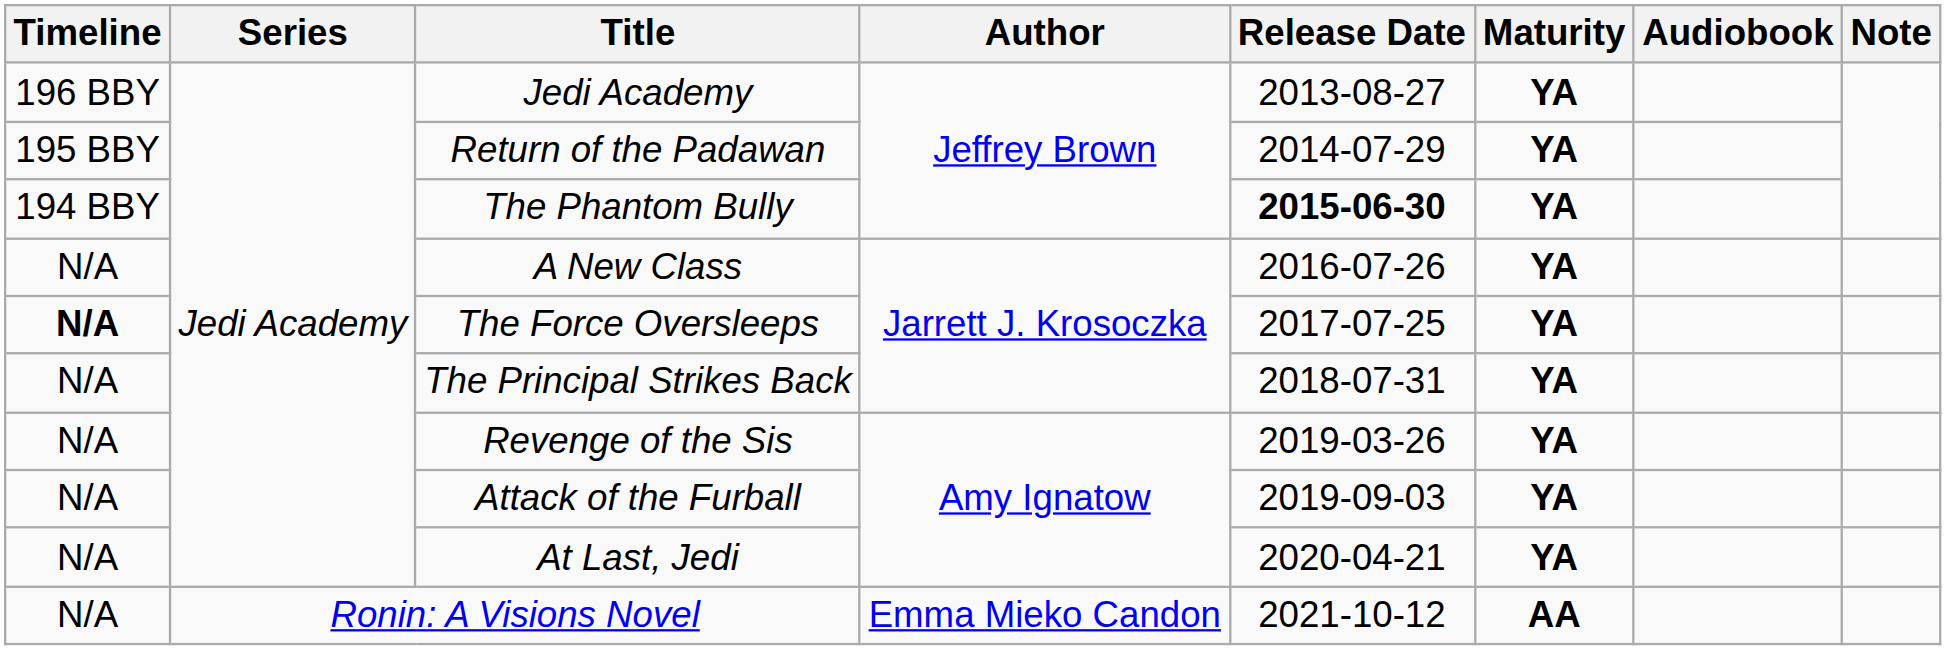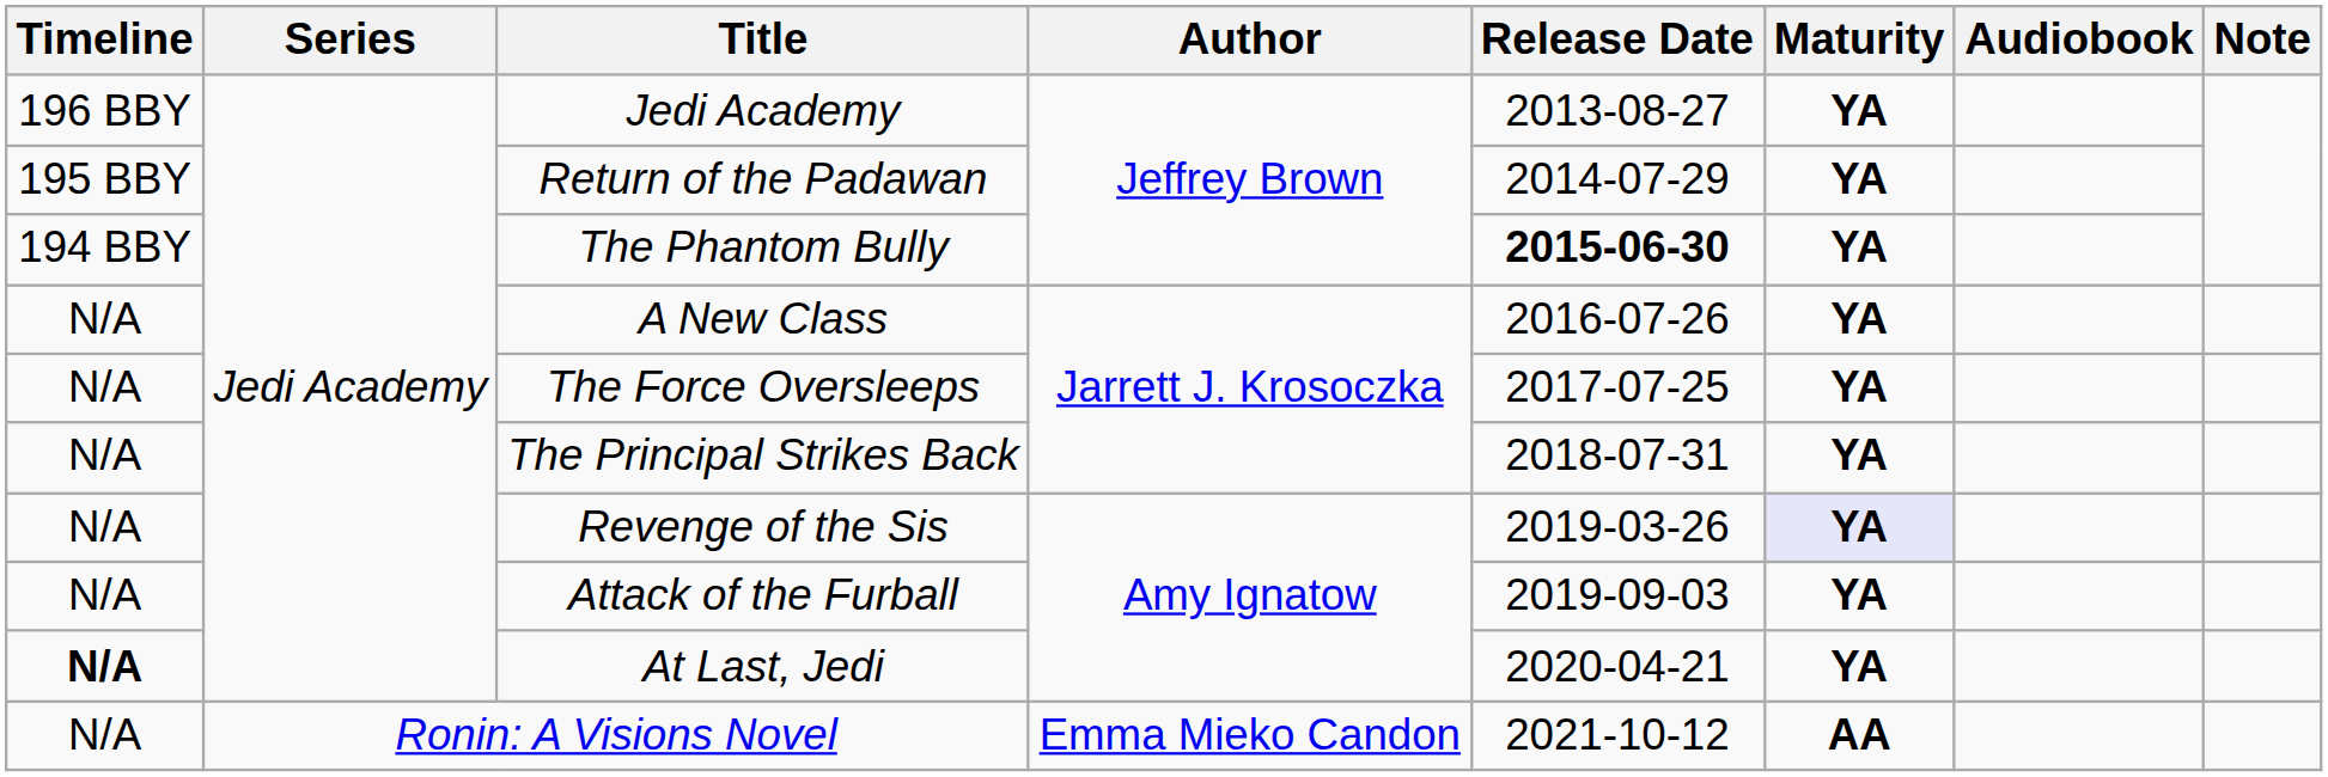The Force Oversleeps | Timeline: bold -> normal
Revenge of the Sis | Maturity: no background -> lavender background
At Last, Jedi | Timeline: normal -> bold
